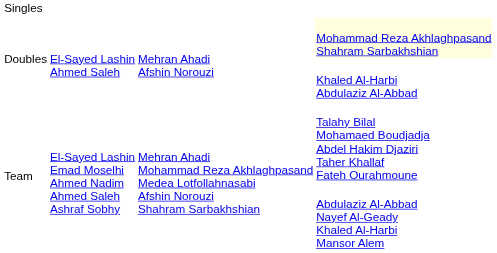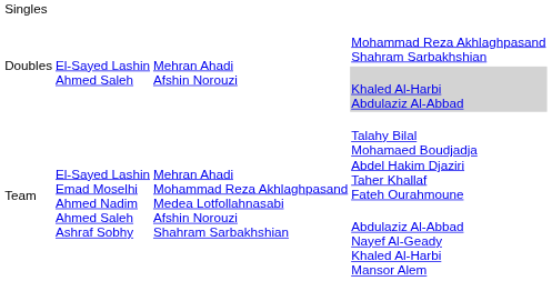Mohammad Reza Akhlaghpasand Shahram Sarbakhshian | column 4: lightyellow background -> no background
Khaled Al-Harbi Abdulaziz Al-Abbad | column 4: no background -> lightgrey background
